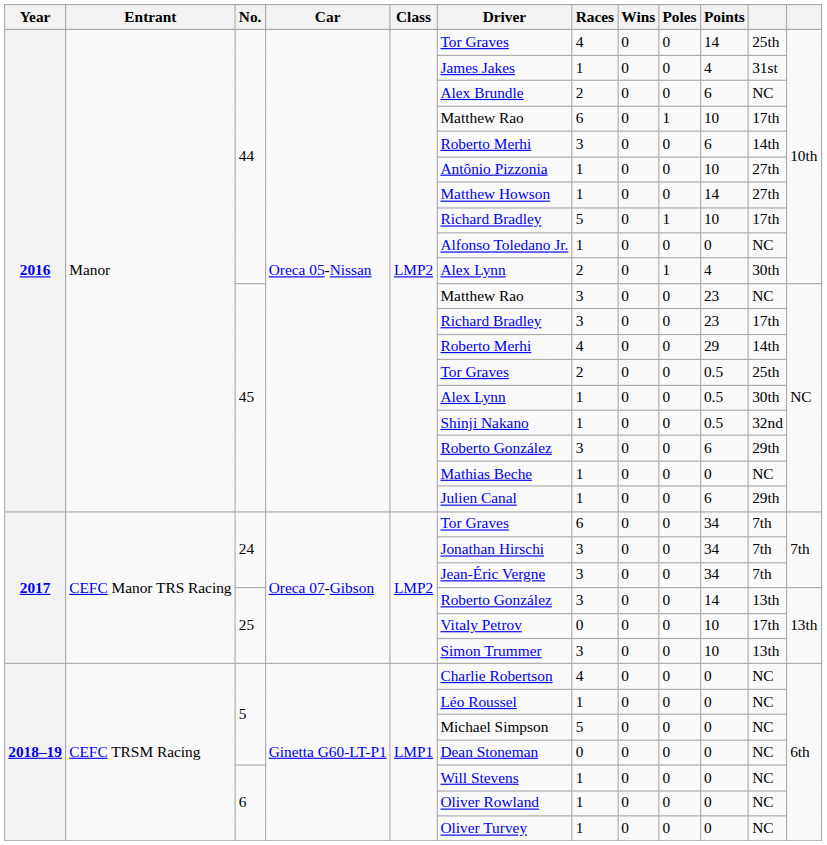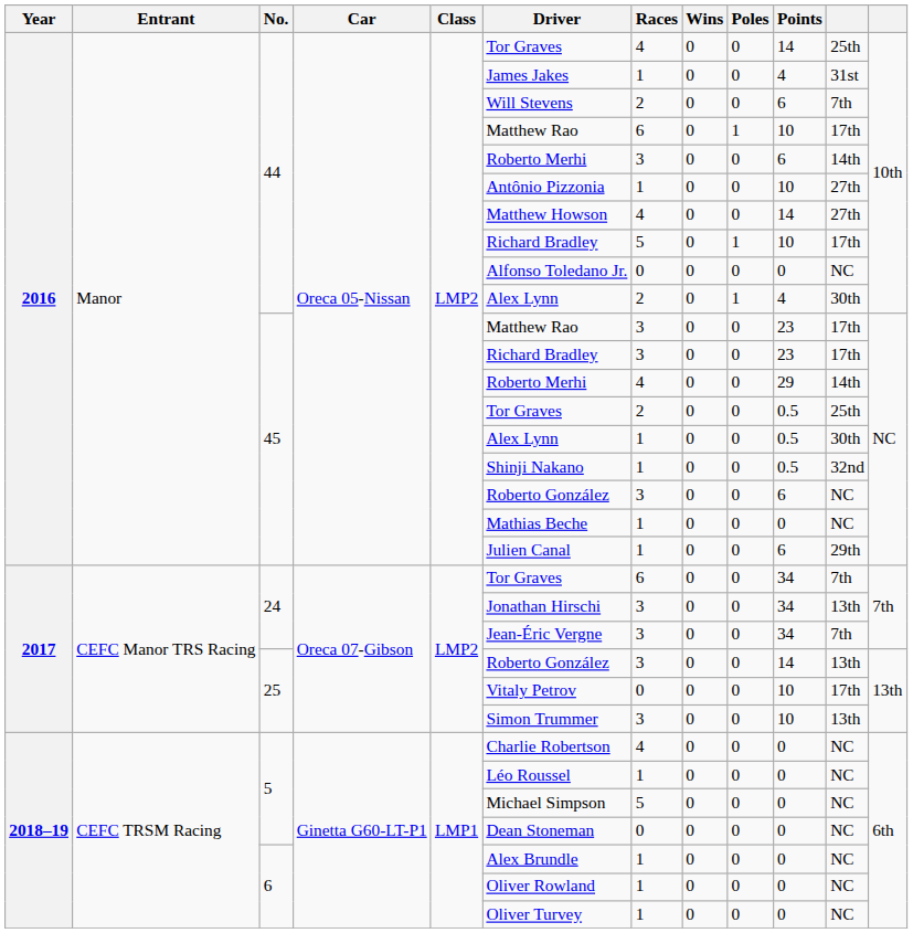row 4 | Driver: Alex Brundle -> Will Stevens
row 4 | column 11: NC -> 7th
row 8 | Races: 1 -> 4
row 10 | Races: 1 -> 0
row 12 | column 11: NC -> 17th
row 18 | column 11: 29th -> NC
row 22 | column 11: 7th -> 13th
row 31 | Driver: Will Stevens -> Alex Brundle
